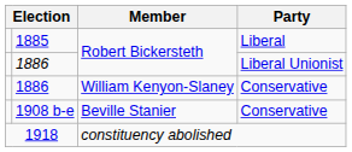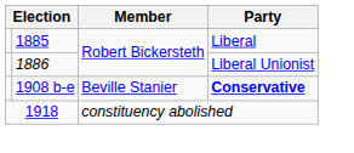- row: 1886 | William Kenyon-Slaney | Conservative
1908 b-e | Party: normal -> bold
